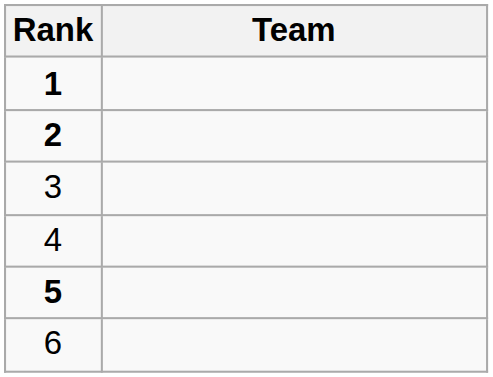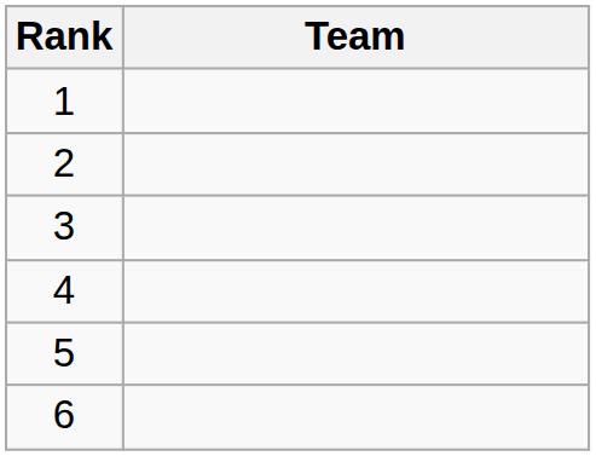1 | Rank: bold -> normal
2 | Rank: bold -> normal
5 | Rank: bold -> normal
